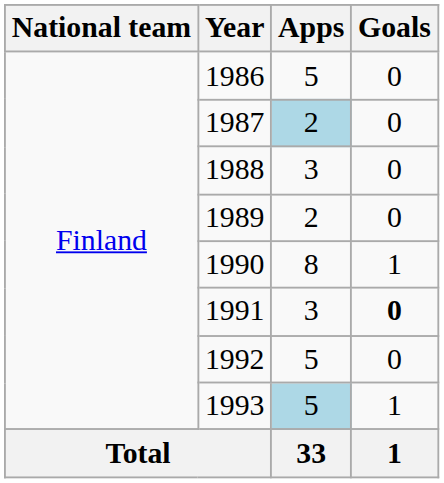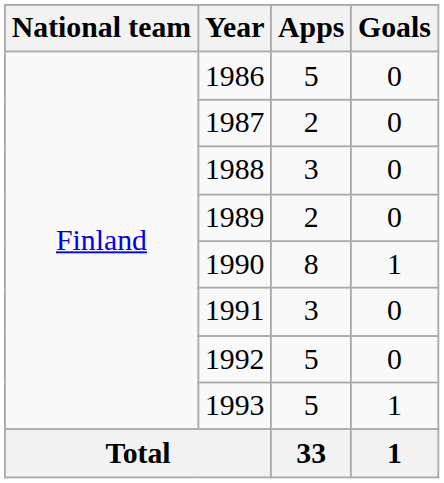1987 | Apps: lightblue background -> no background
1991 | Goals: bold -> normal
1993 | Apps: lightblue background -> no background
